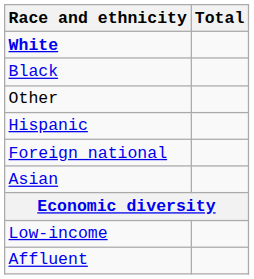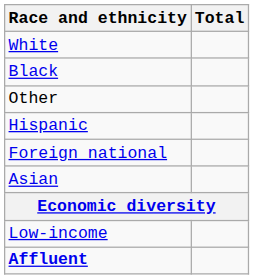White | Race and ethnicity: bold -> normal
Affluent | Race and ethnicity: normal -> bold
